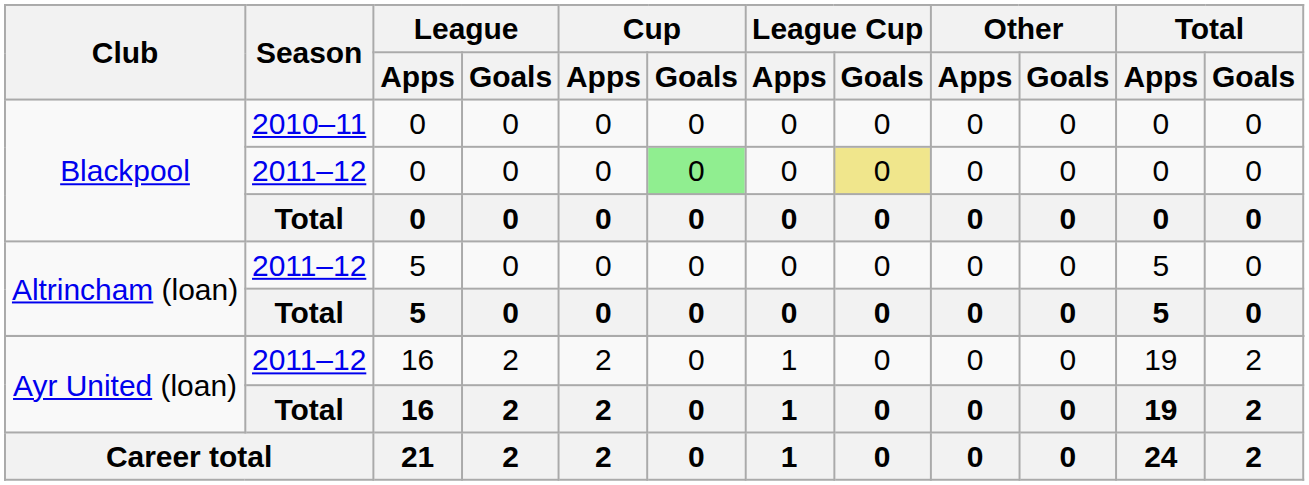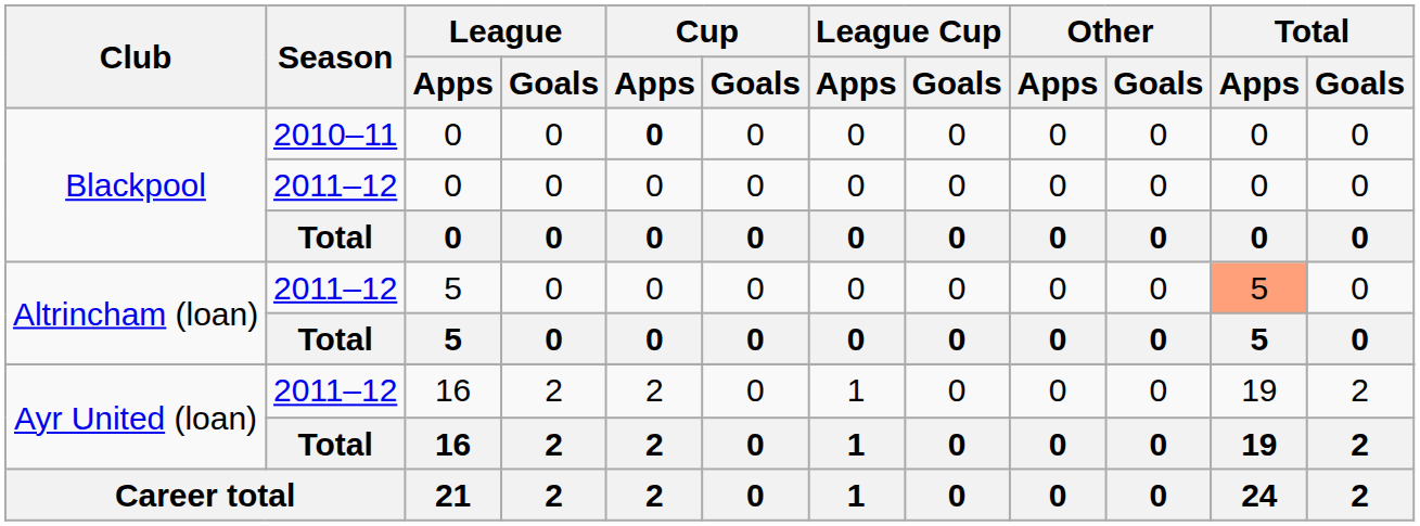Blackpool / 2010–11 | Cup / Apps: normal -> bold
Blackpool / 2011–12 | Cup / Goals: lightgreen background -> no background
Blackpool / 2011–12 | League Cup / Goals: khaki background -> no background
Altrincham (loan) / 2011–12 | Total / Apps: no background -> lightsalmon background
